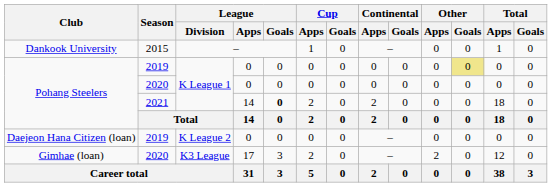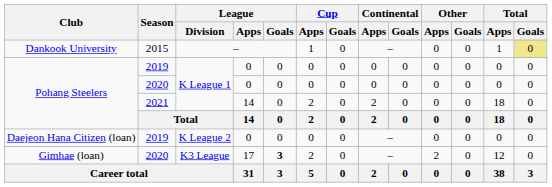Dankook University | Total / Goals: no background -> khaki background
Pohang Steelers / 2019 | Other / Goals: khaki background -> no background
Pohang Steelers / 2021 | League / Goals: bold -> normal
Gimhae (loan) | League / Goals: normal -> bold
